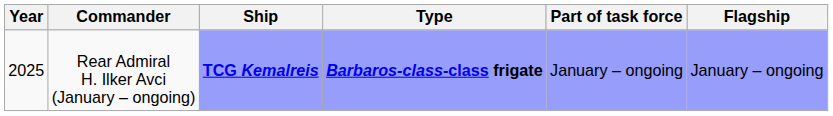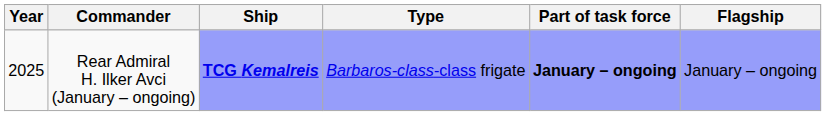Rear Admiral H. Ilker Avci (January – ongoing) | Type: bold -> normal
Rear Admiral H. Ilker Avci (January – ongoing) | Part of task force: normal -> bold
